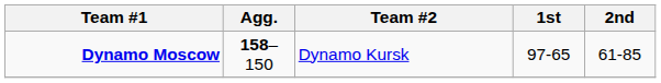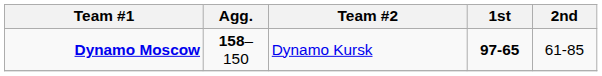Dynamo Moscow | 1st: normal -> bold
